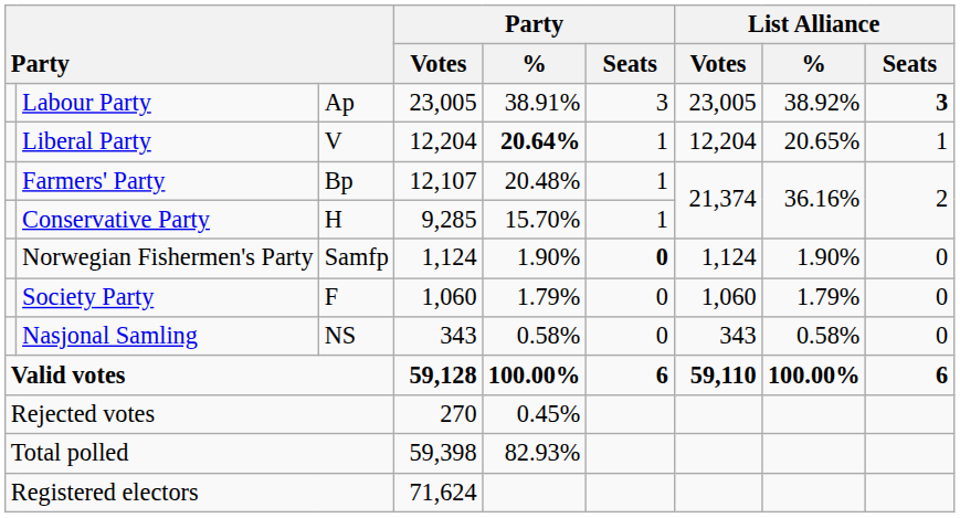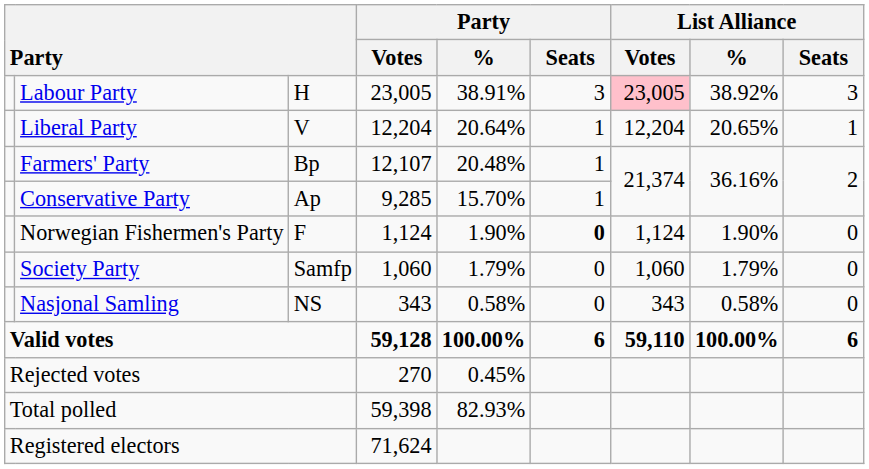Labour Party | column 3: Ap -> H
Labour Party | List Alliance / Votes: no background -> pink background
Labour Party | List Alliance / Seats: bold -> normal
Liberal Party | Party / %: bold -> normal
Conservative Party | column 3: H -> Ap
Norwegian Fishermen's Party | column 3: Samfp -> F
Society Party | column 3: F -> Samfp
